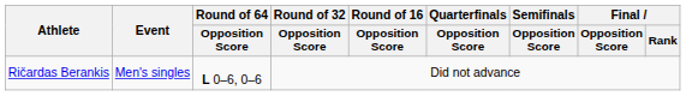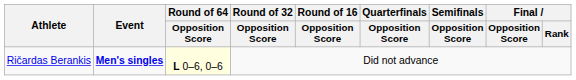Ričardas Berankis | Event: normal -> bold
Ričardas Berankis | Round of 64 / Opposition Score: no background -> lightyellow background
